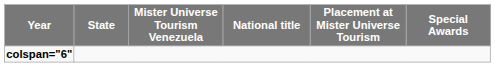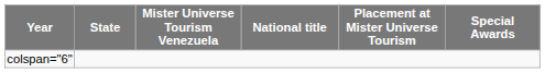colspan="6" | Year: bold -> normal
